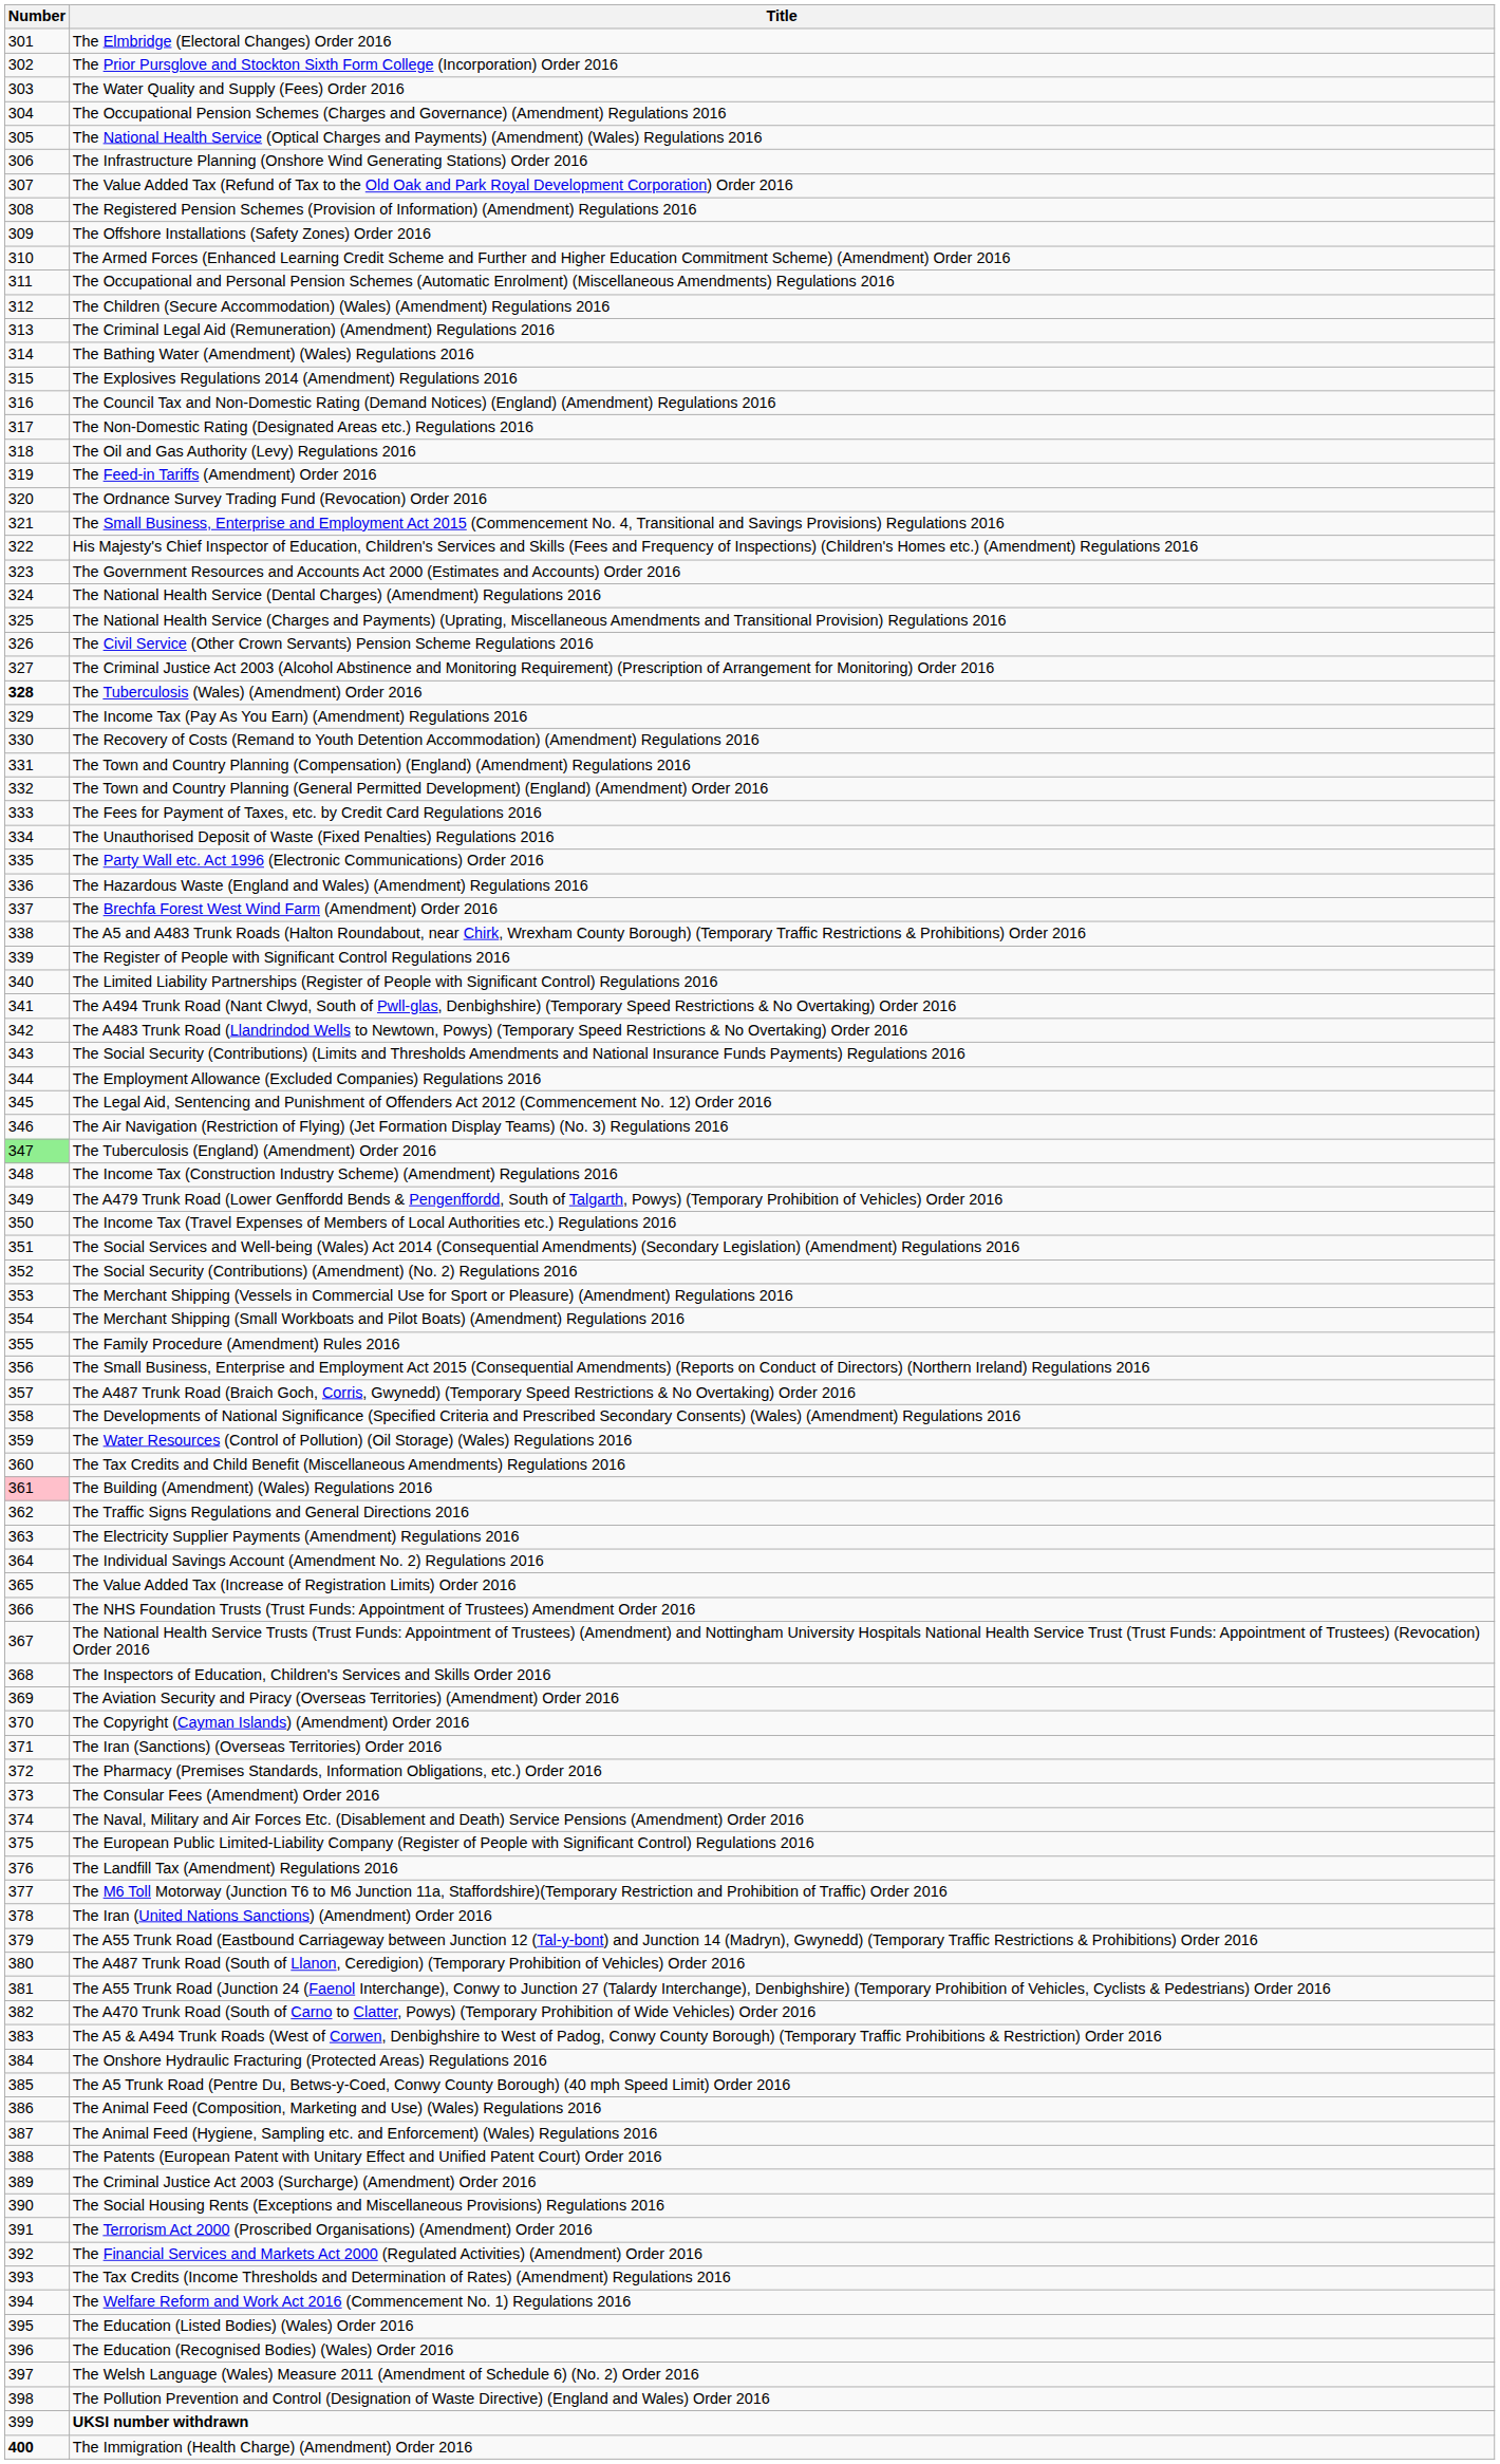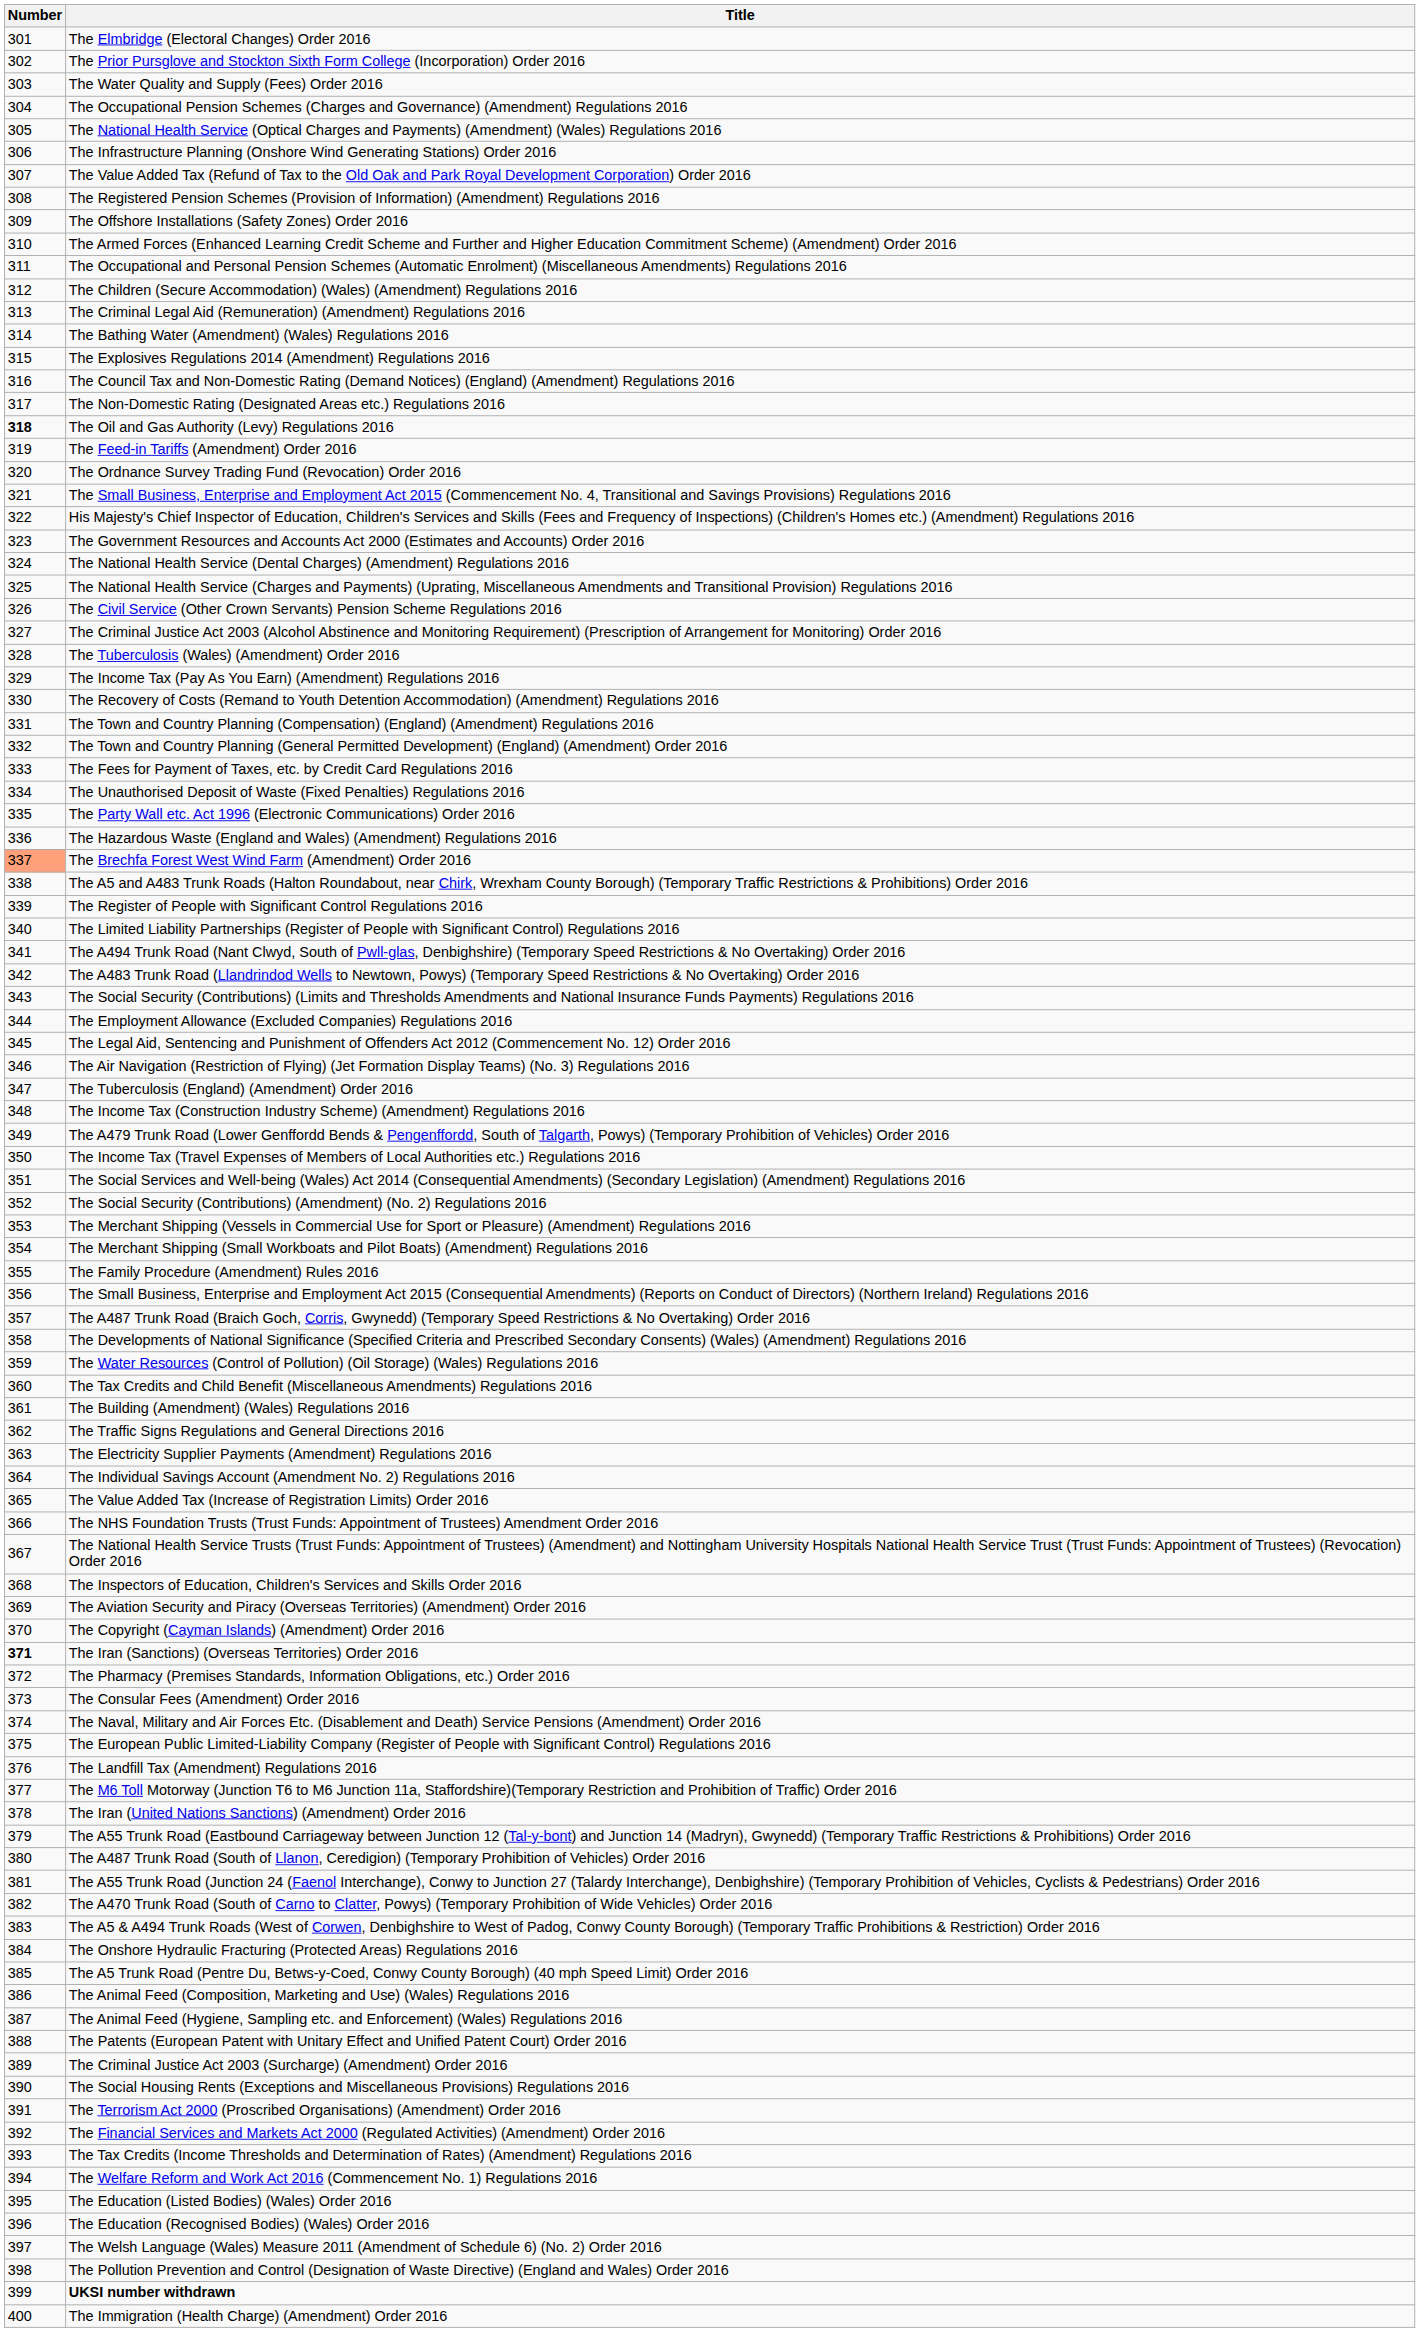The Oil and Gas Authority (Levy) Regulations 2016 | Number: normal -> bold
The Tuberculosis (Wales) (Amendment) Order 2016 | Number: bold -> normal
The Brechfa Forest West Wind Farm (Amendment) Order 2016 | Number: no background -> lightsalmon background
The Tuberculosis (England) (Amendment) Order 2016 | Number: lightgreen background -> no background
The Building (Amendment) (Wales) Regulations 2016 | Number: pink background -> no background
The Iran (Sanctions) (Overseas Territories) Order 2016 | Number: normal -> bold
The Immigration (Health Charge) (Amendment) Order 2016 | Number: bold -> normal
